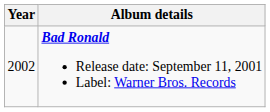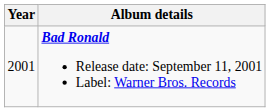row 2 | Year: 2002 -> 2001
